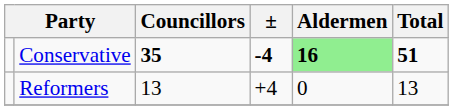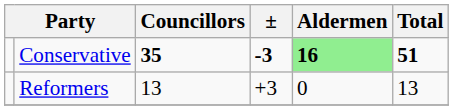Conservative | ±: -4 -> -3
Reformers | ±: +4 -> +3
